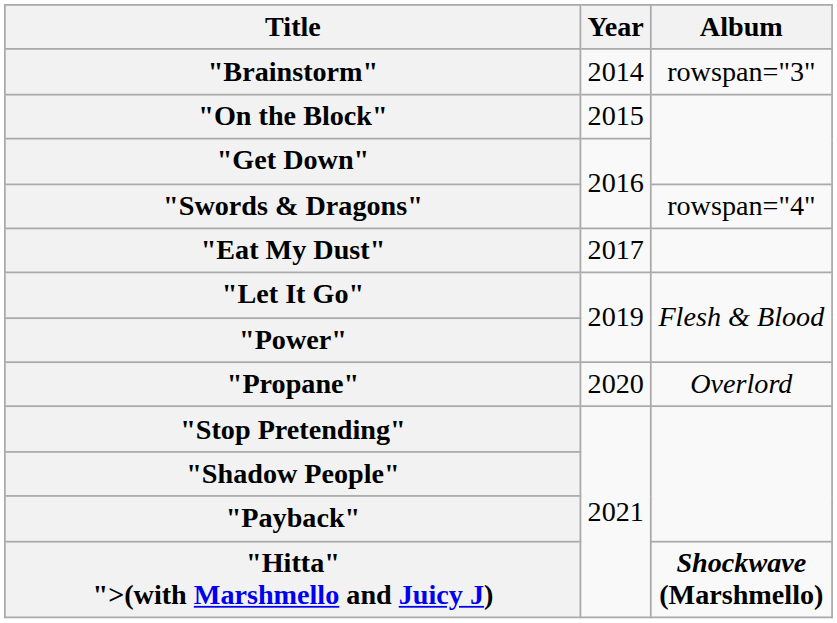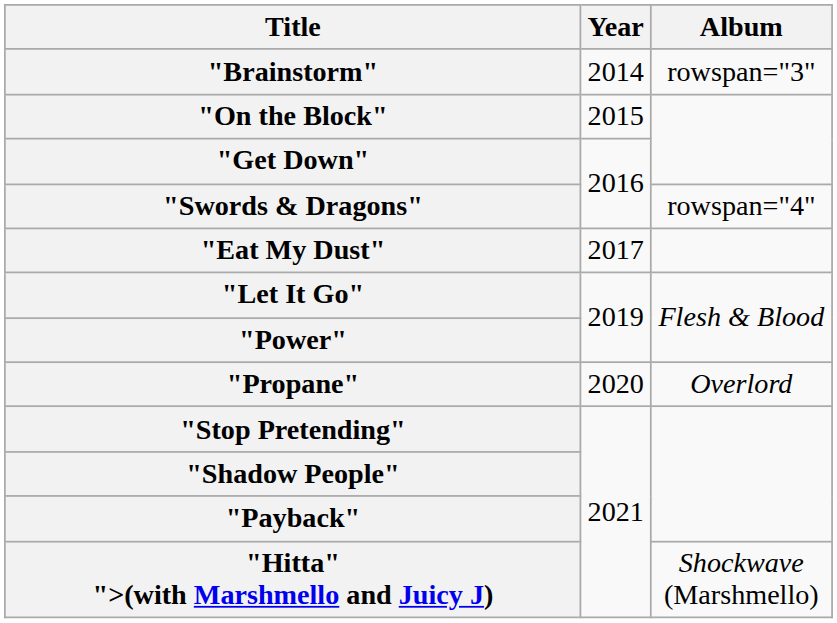"Hitta" ">(with Marshmello and Juicy J) | Album: bold -> normal
